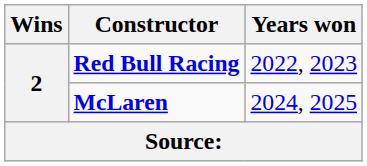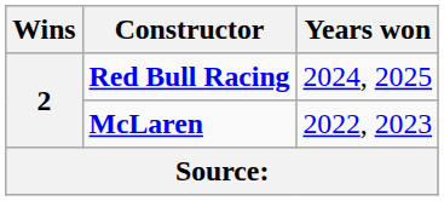Red Bull Racing | Years won: 2022, 2023 -> 2024, 2025
McLaren | Years won: 2024, 2025 -> 2022, 2023
